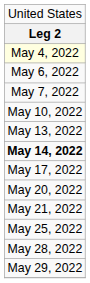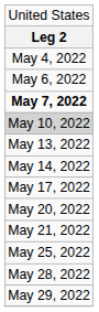row 3 | column 1: lightyellow background -> no background
row 5 | column 1: normal -> bold
row 6 | column 1: no background -> lightgrey background
row 8 | column 1: bold -> normal
